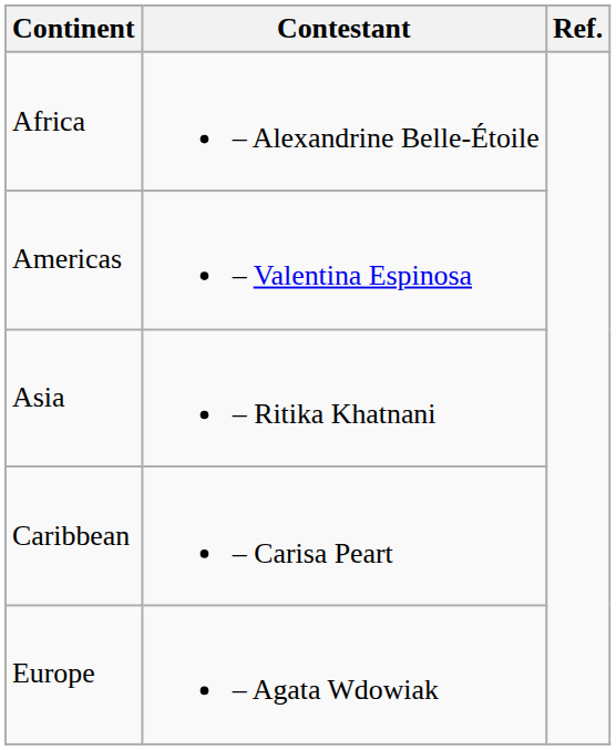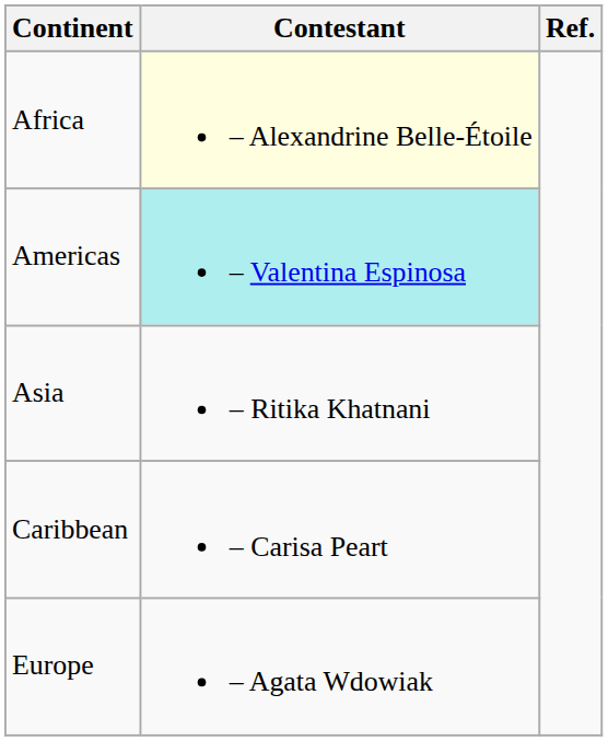Africa | Contestant: no background -> lightyellow background
Americas | Contestant: no background -> paleturquoise background
